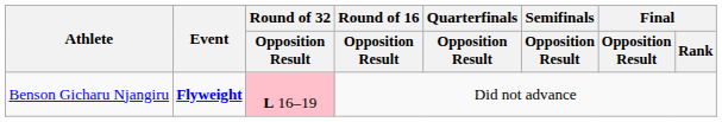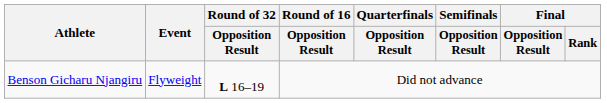Benson Gicharu Njangiru | Event: bold -> normal
Benson Gicharu Njangiru | Round of 32 / Opposition Result: pink background -> no background
